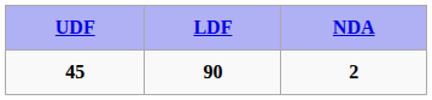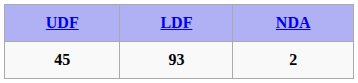45 | LDF: 90 -> 93
